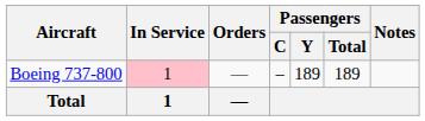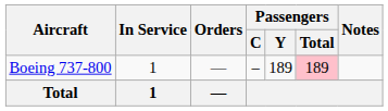Boeing 737-800 | In Service: pink background -> no background
Boeing 737-800 | Passengers / Total: no background -> pink background
